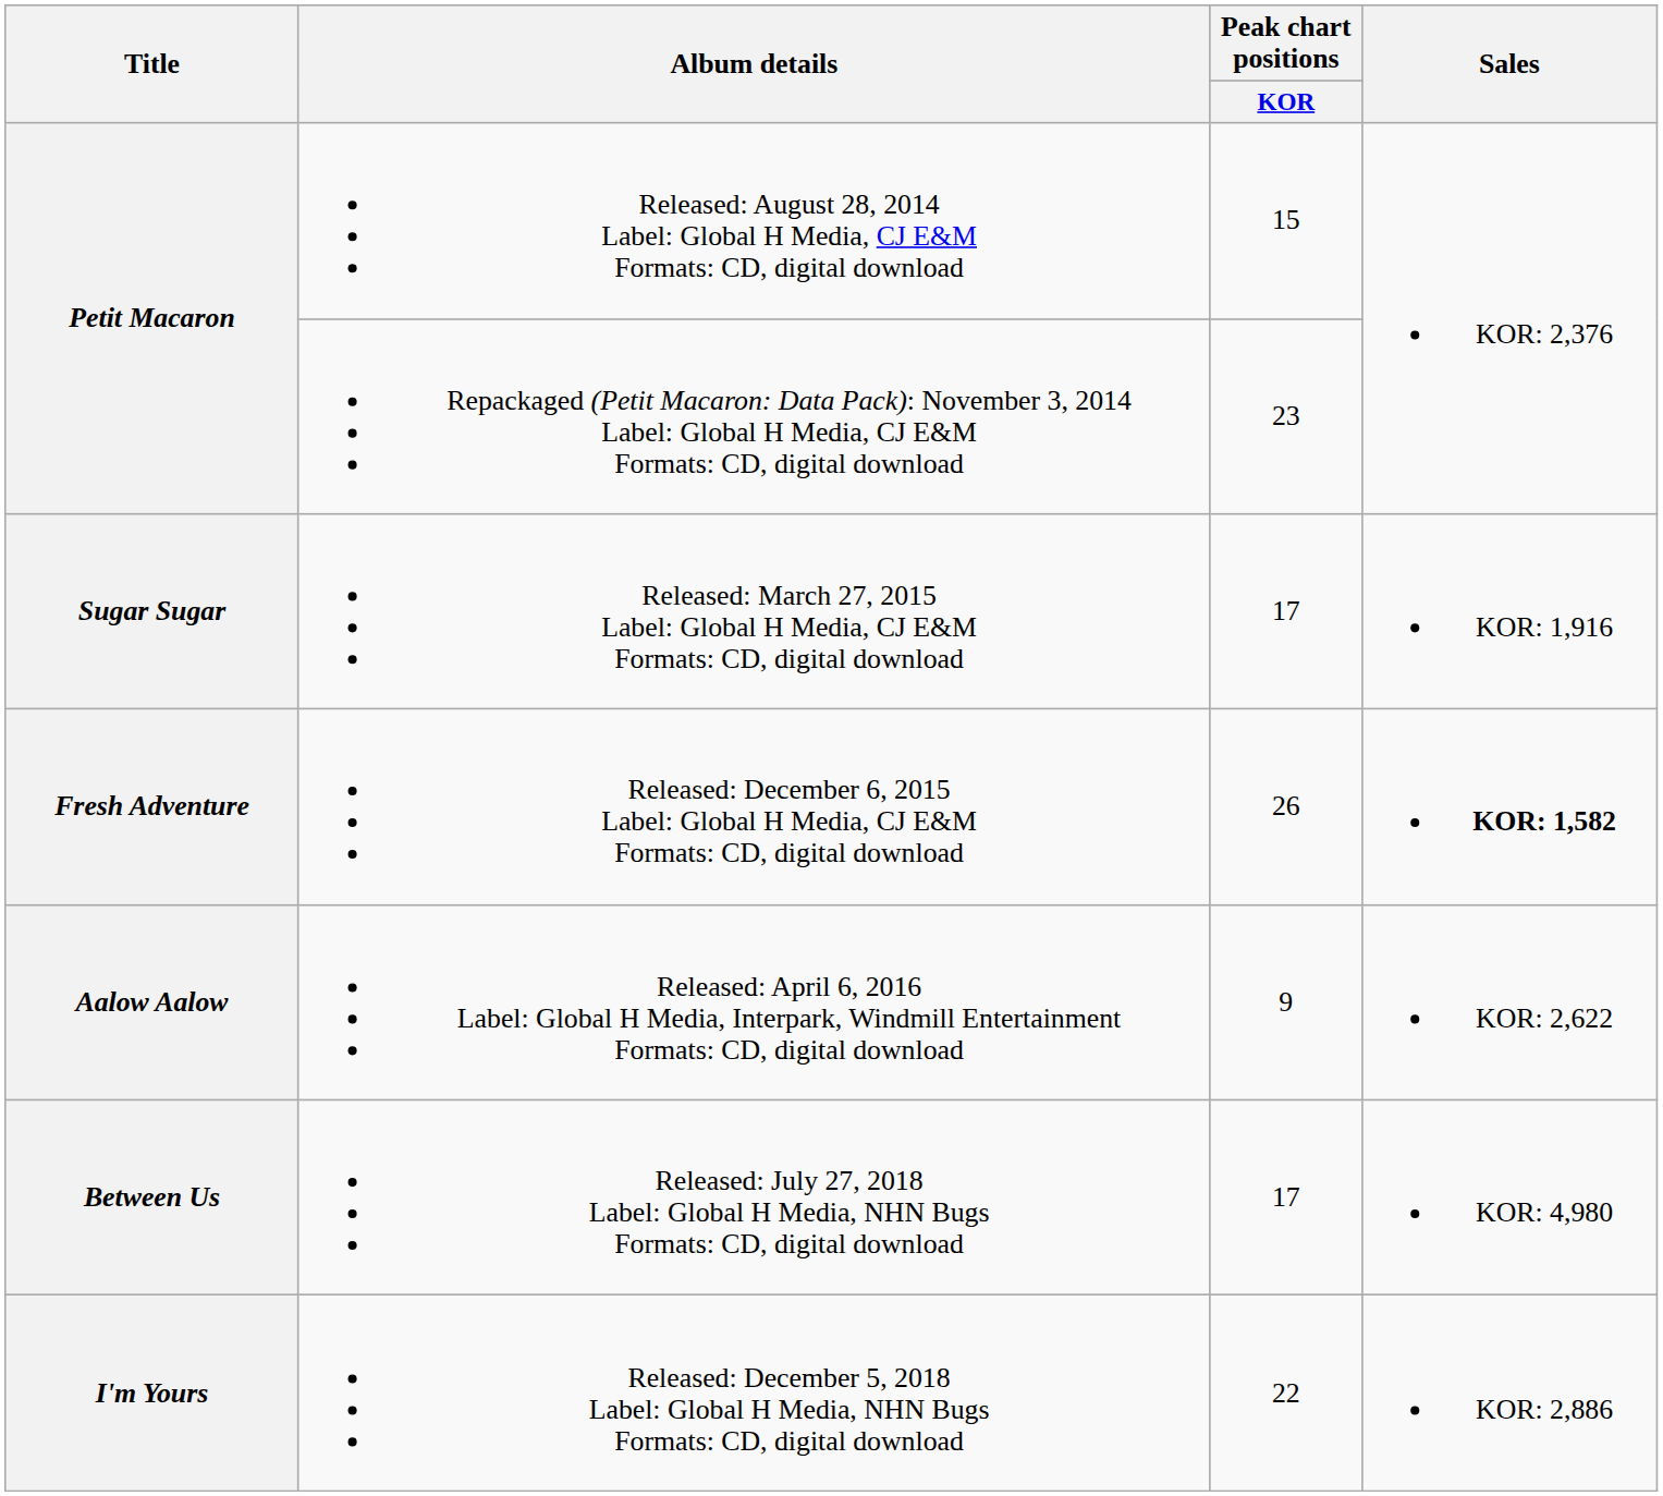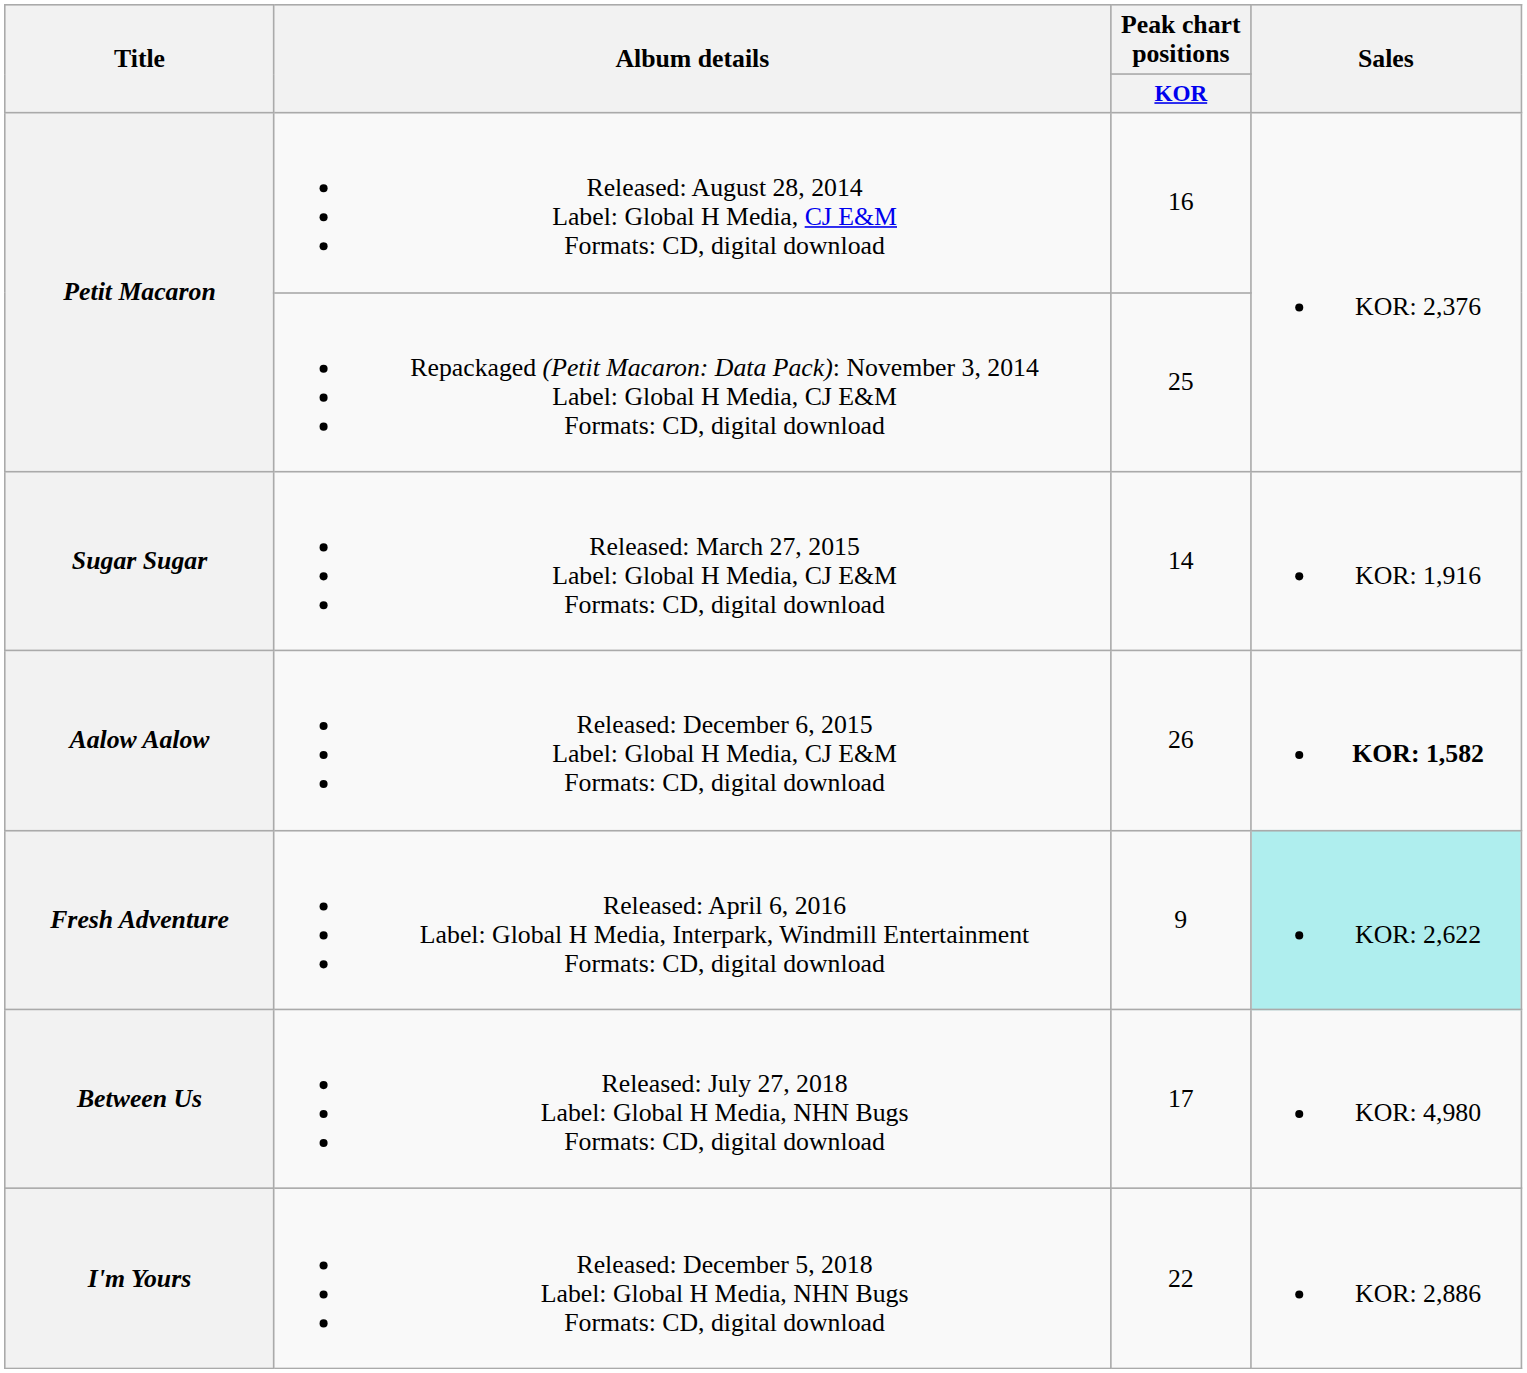row 3 | Peak chart positions / KOR: 15 -> 16
row 4 | Peak chart positions / KOR: 23 -> 25
row 5 | Peak chart positions / KOR: 17 -> 14
row 6 | Title: Fresh Adventure -> Aalow Aalow
row 7 | Title: Aalow Aalow -> Fresh Adventure
row 7 | Sales: no background -> paleturquoise background
